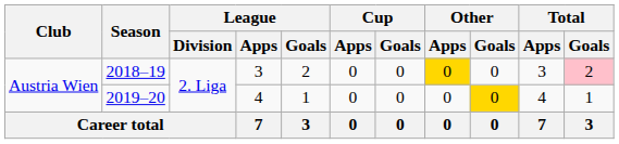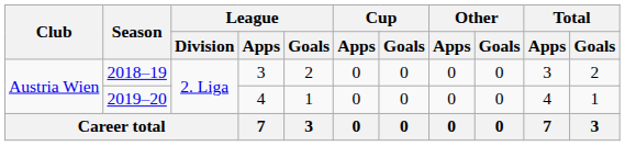2018–19 | Other / Apps: gold background -> no background
2018–19 | Total / Goals: pink background -> no background
2019–20 | Other / Goals: gold background -> no background
